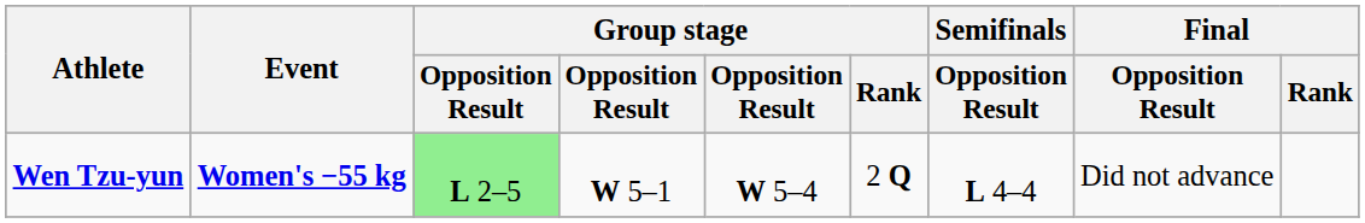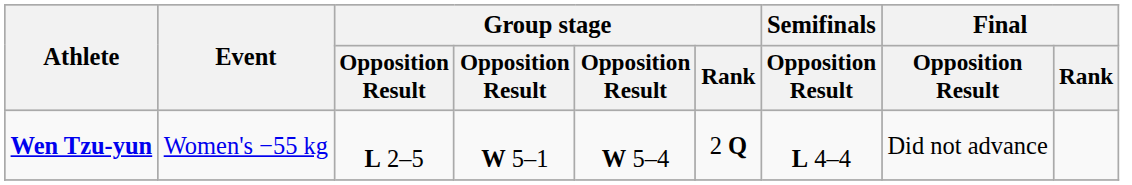Wen Tzu-yun | Event: bold -> normal
Wen Tzu-yun | column 3: lightgreen background -> no background
